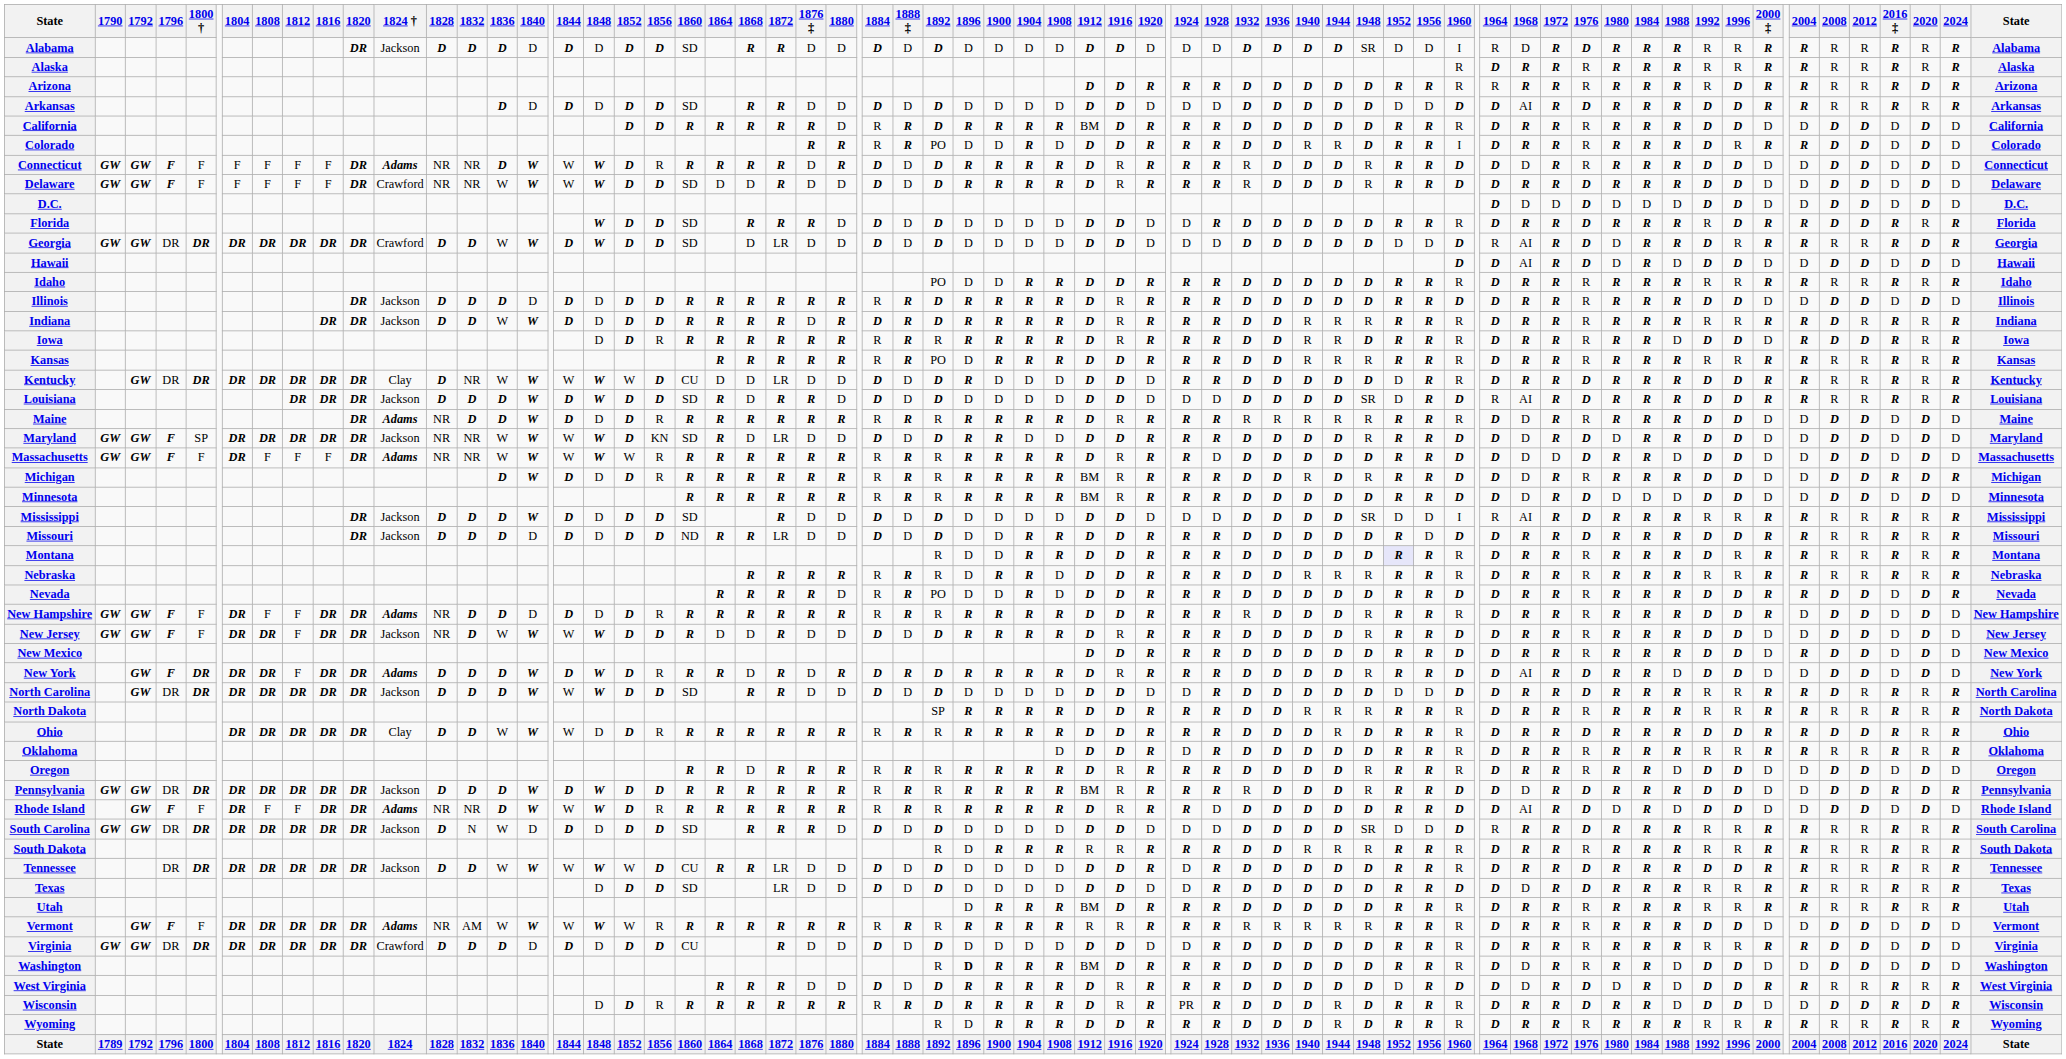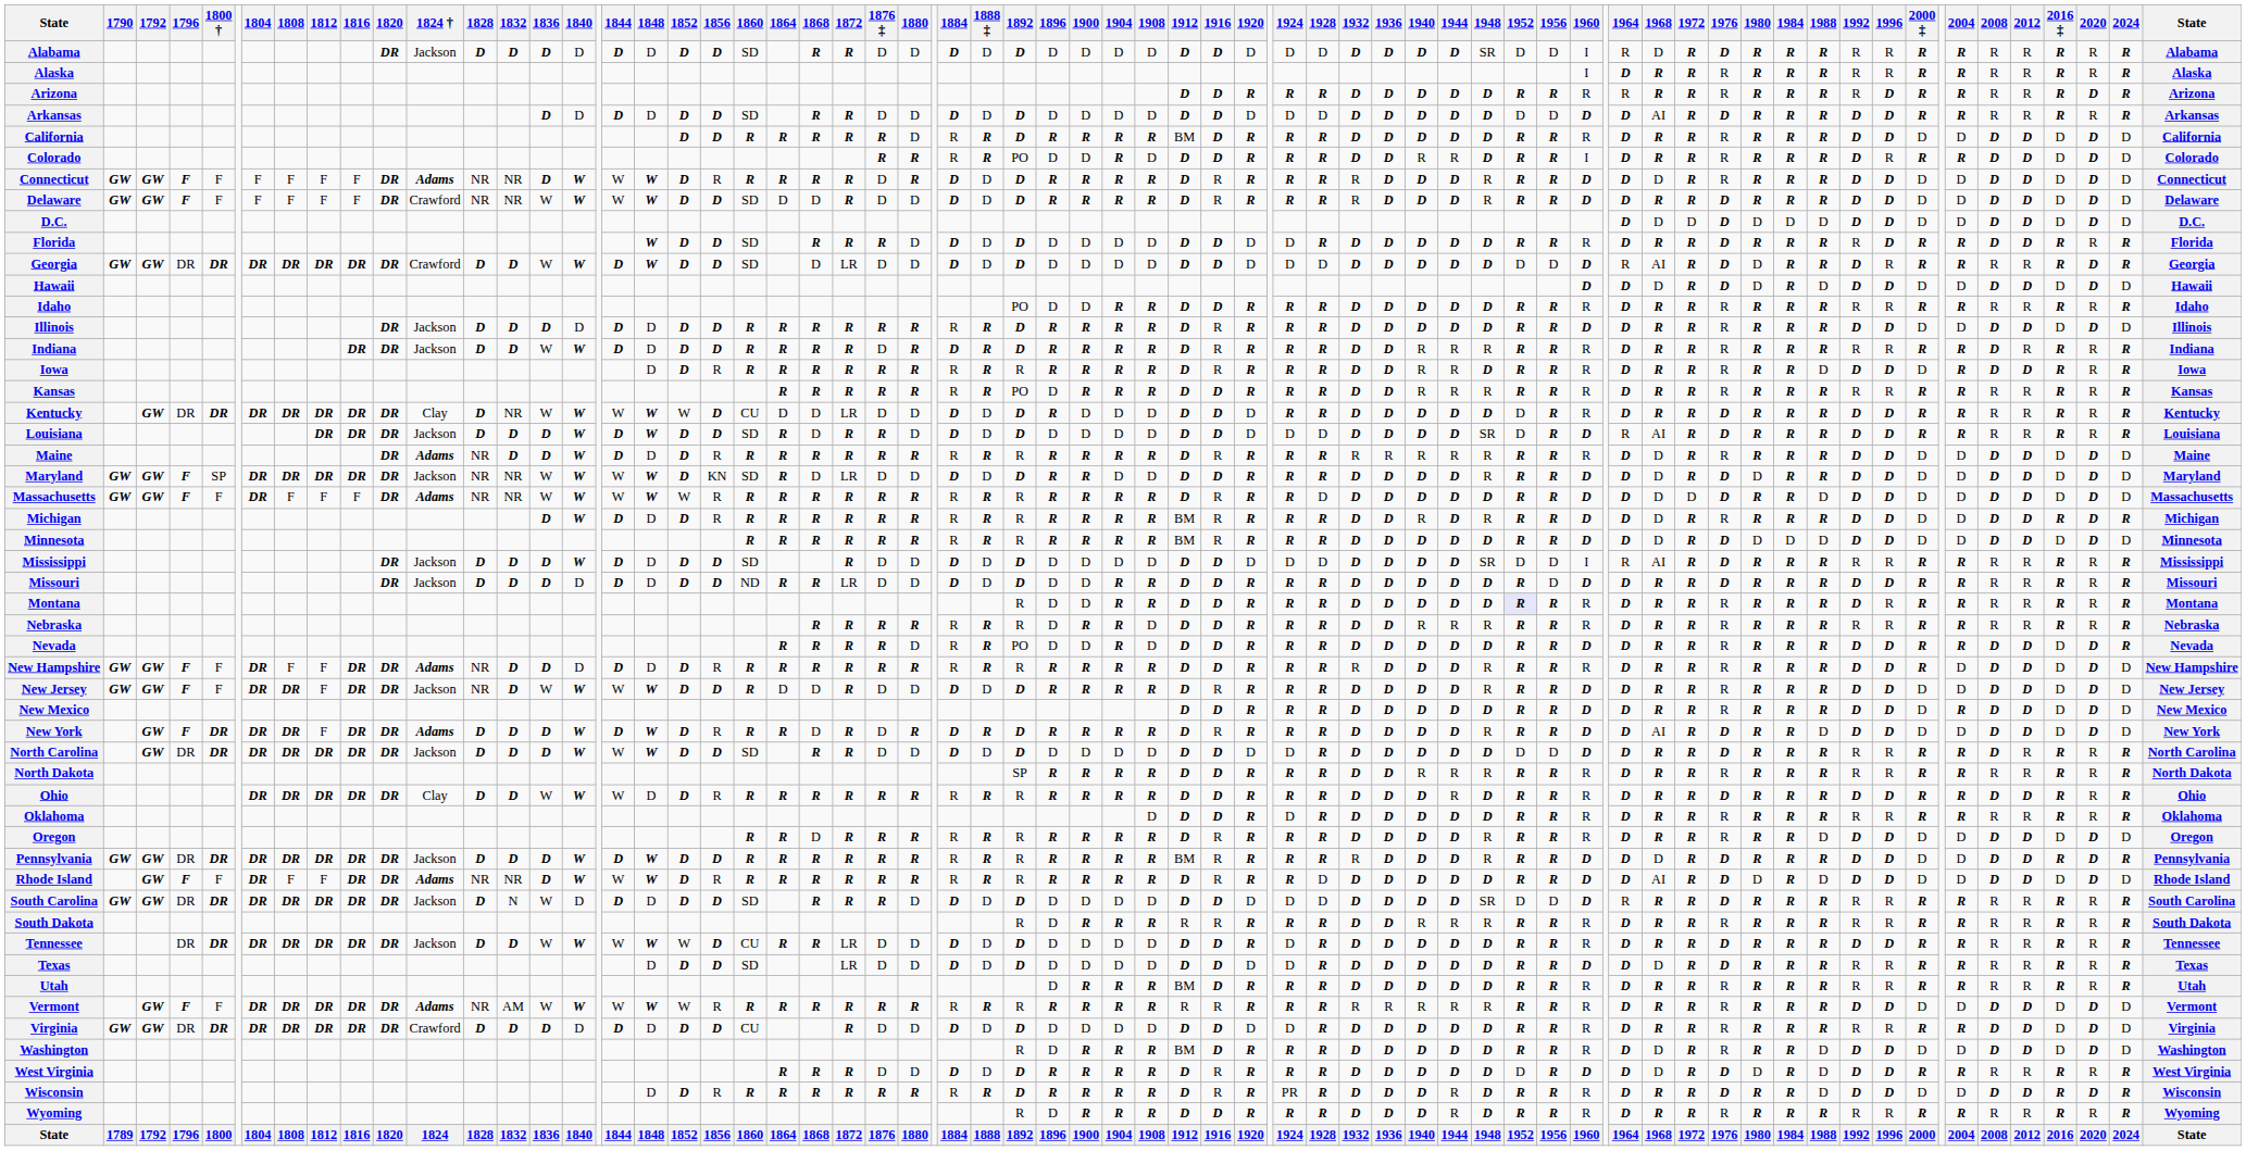row 3 | 1960: R -> I
row 13 | 1968: AI -> D
row 49 | 1896: bold -> normal
